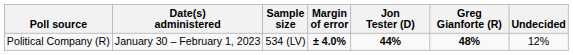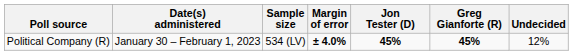Political Company (R) | Jon Tester (D): 44% -> 45%
Political Company (R) | Greg Gianforte (R): 48% -> 45%
